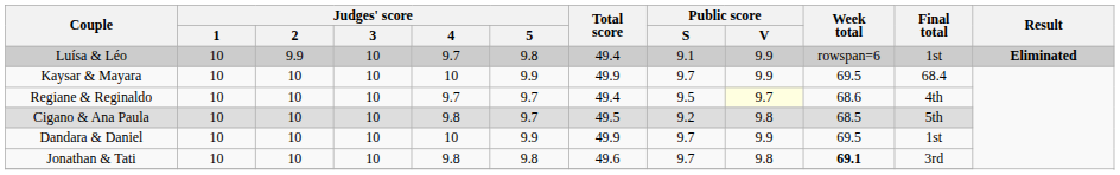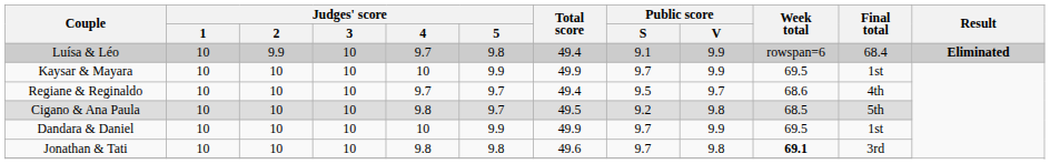Luísa & Léo | Final total: 1st -> 68.4
Kaysar & Mayara | Final total: 68.4 -> 1st
Regiane & Reginaldo | Public score / V: lightyellow background -> no background
